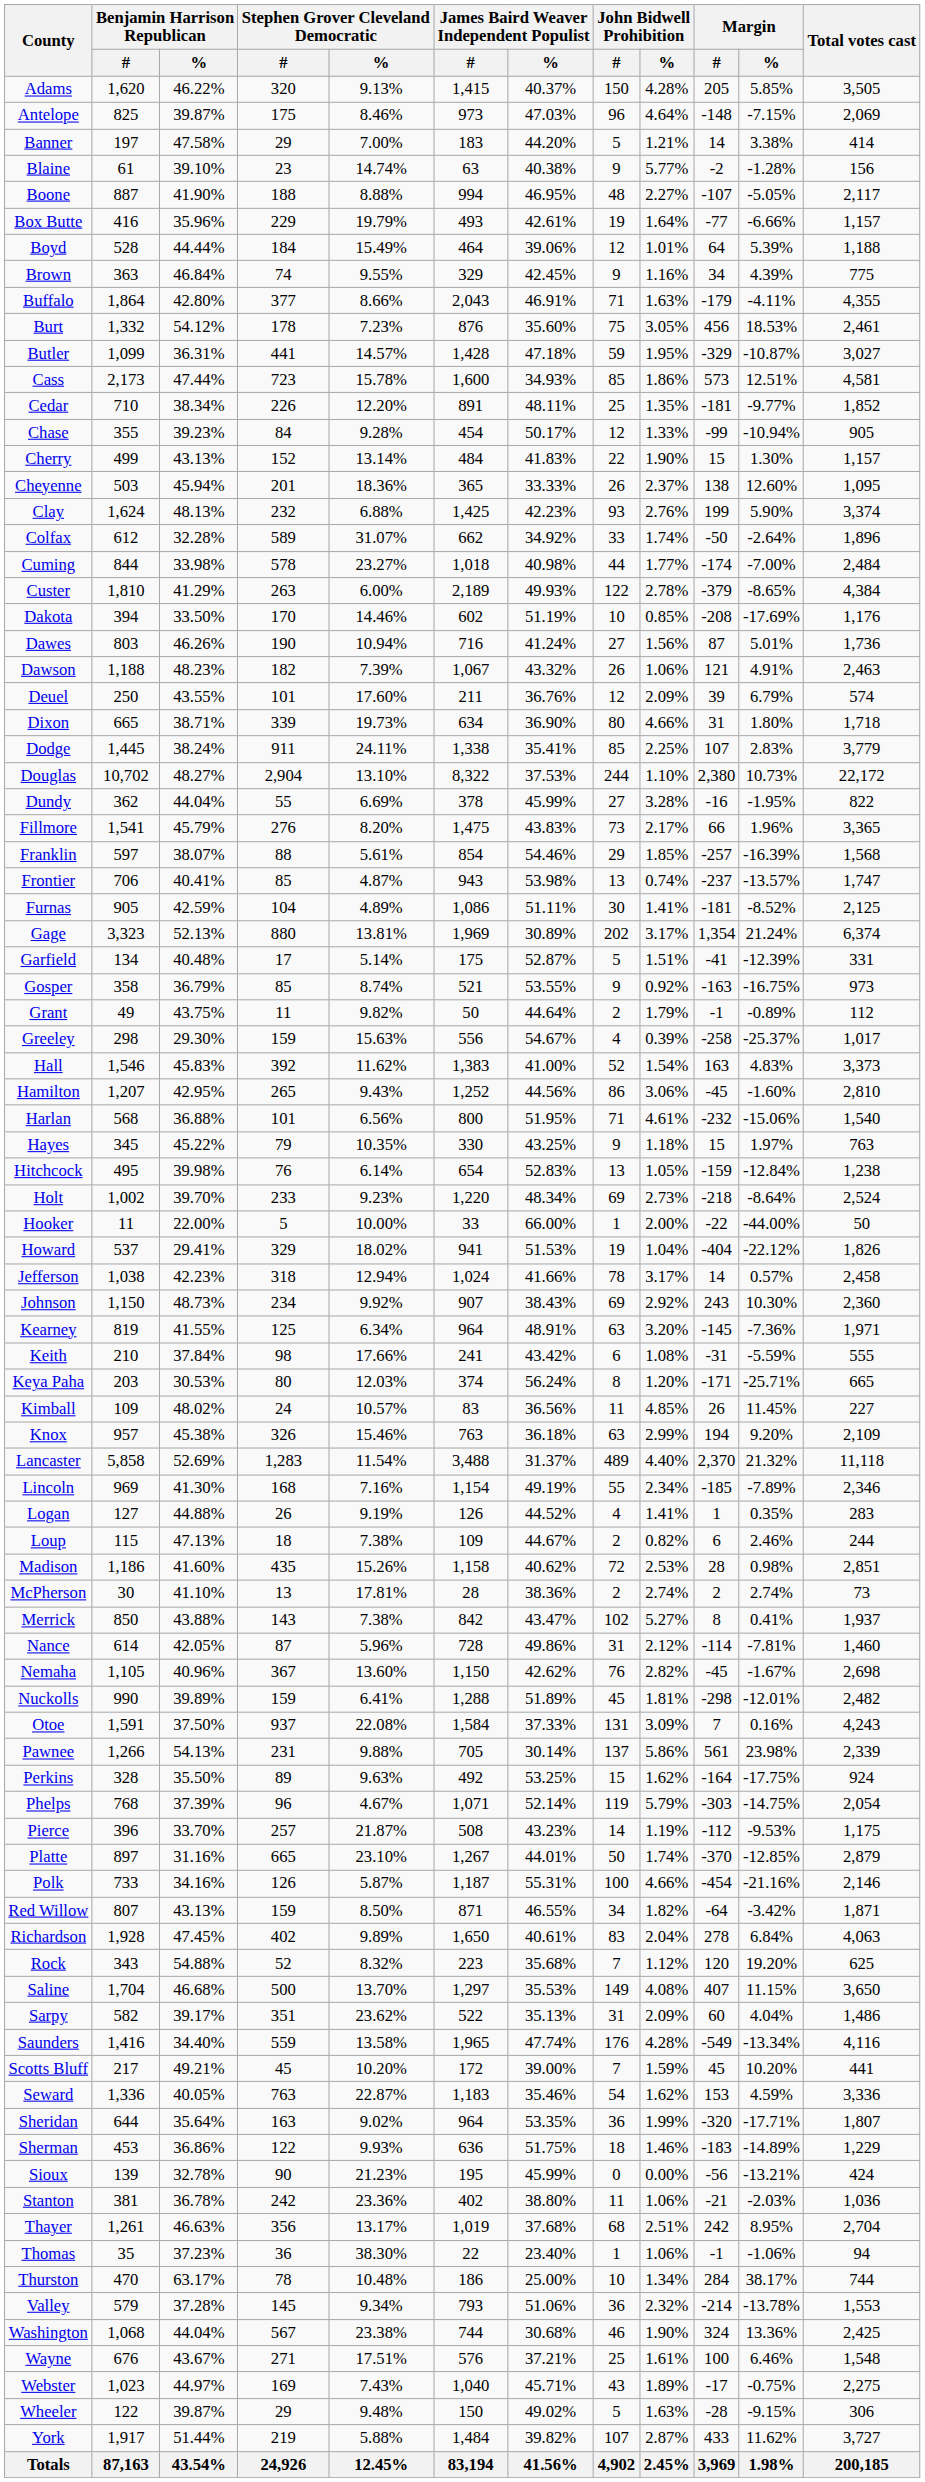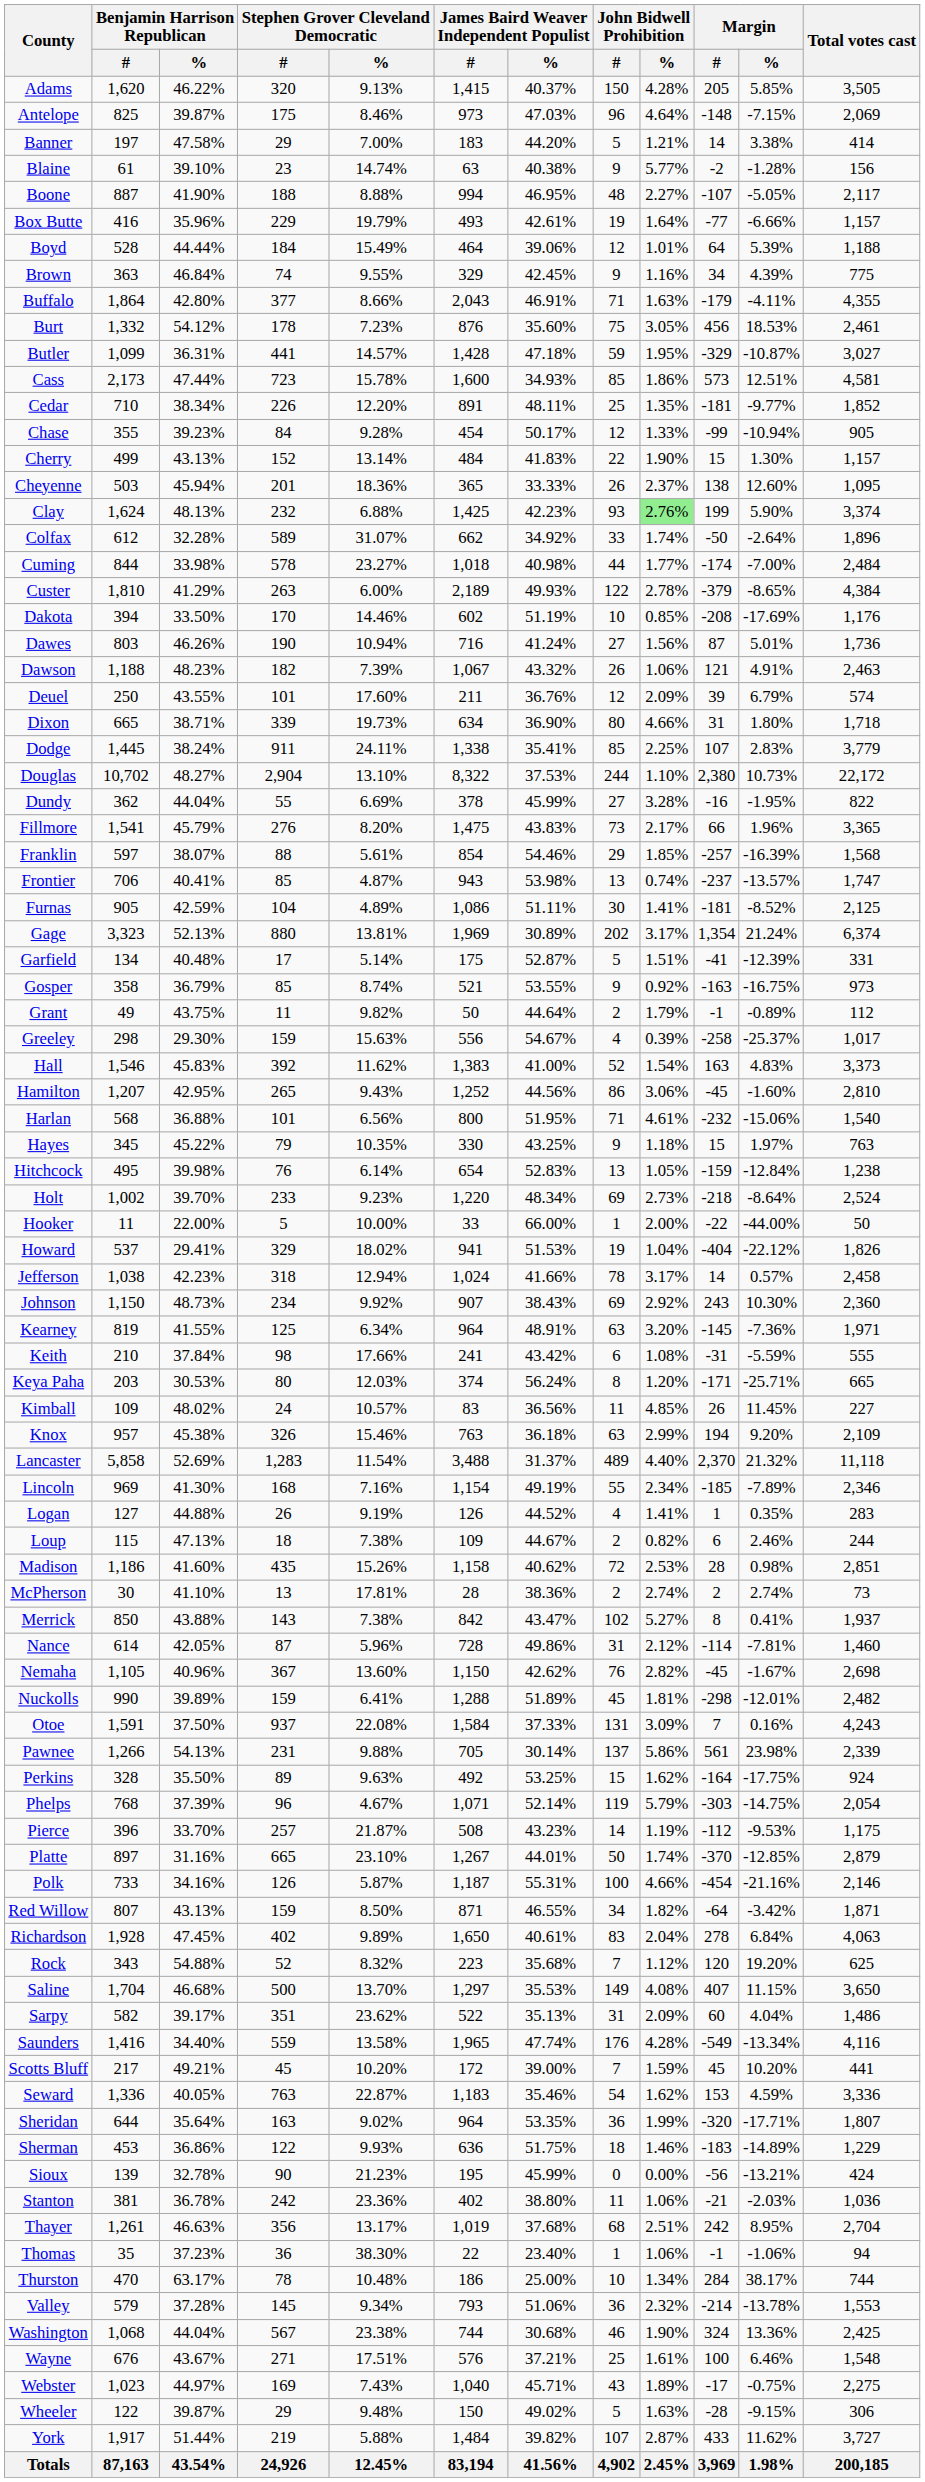Clay | John Bidwell Prohibition / %: no background -> lightgreen background
